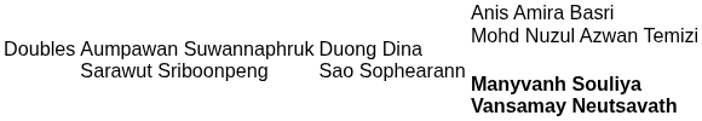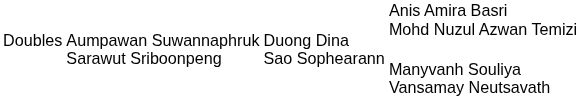row 2 | column 4: bold -> normal
